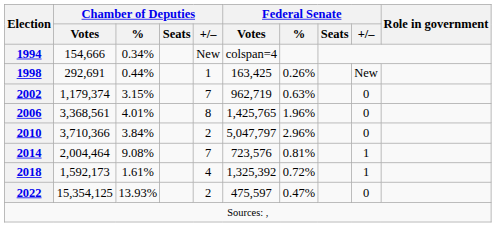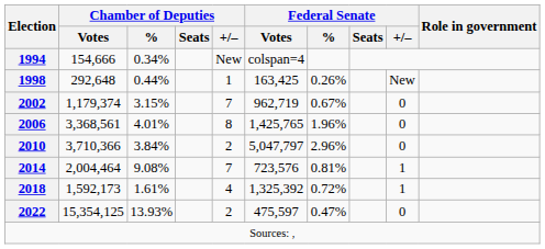1998 | Chamber of Deputies / Votes: 292,691 -> 292,648
2002 | Federal Senate / %: 0.63% -> 0.67%
